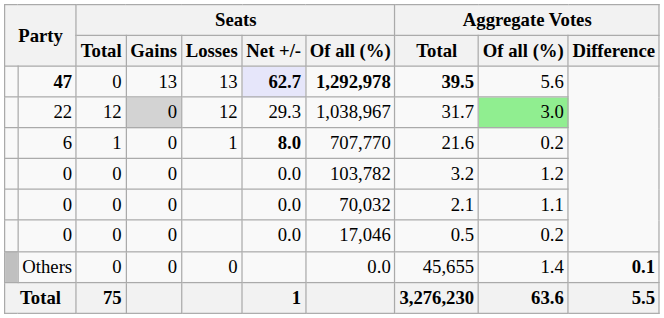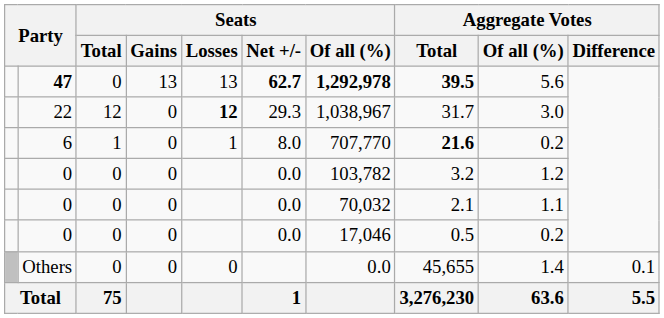47 | Seats / Net +/-: lavender background -> no background
22 | Seats / Gains: lightgrey background -> no background
22 | Seats / Losses: normal -> bold
22 | Aggregate Votes / Of all (%): lightgreen background -> no background
6 | Seats / Net +/-: bold -> normal
6 | Aggregate Votes / Total: normal -> bold
Others | Aggregate Votes / Difference: bold -> normal
